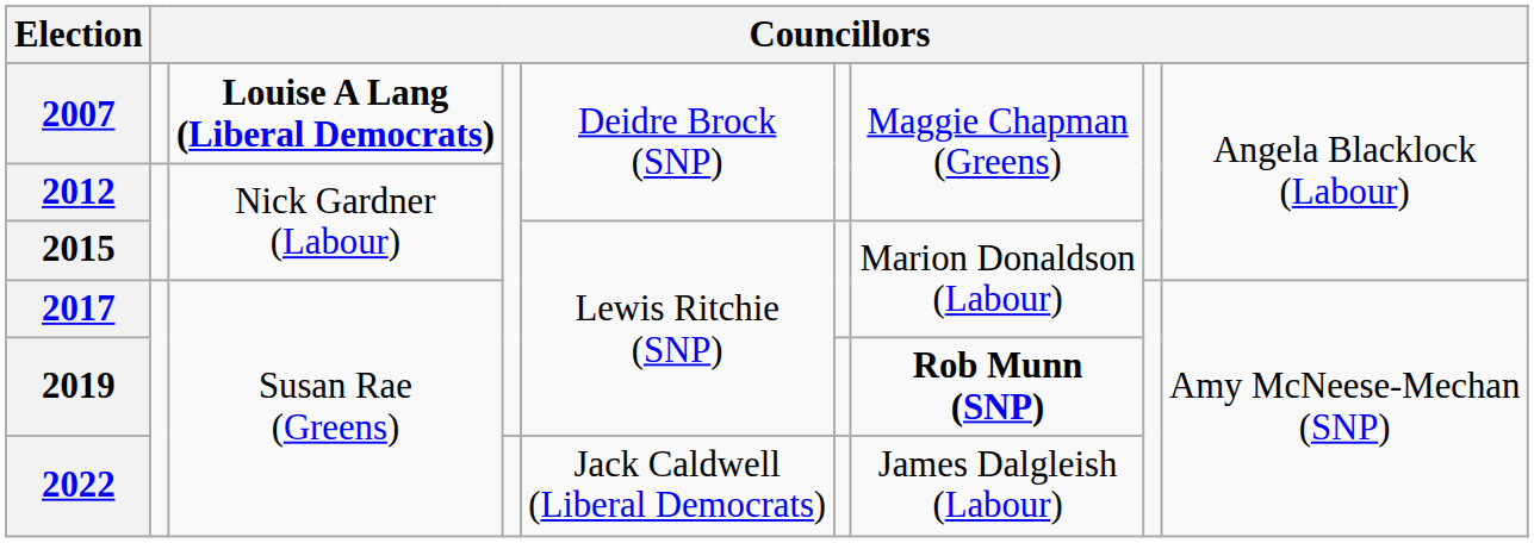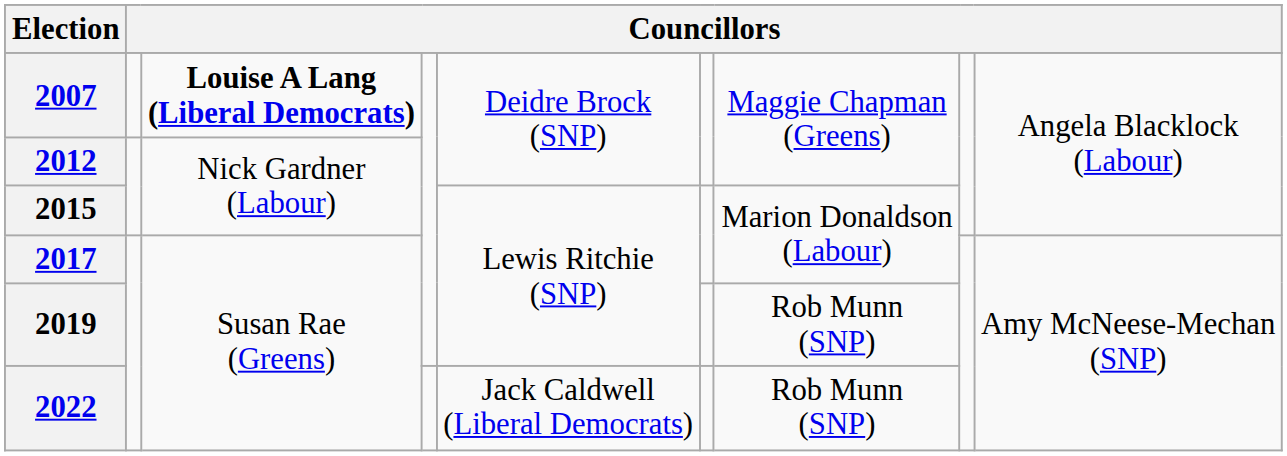2019 | column 7: bold -> normal
2022 | column 7: James Dalgleish (Labour) -> Rob Munn (SNP)
